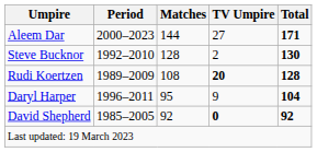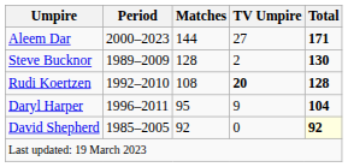Steve Bucknor | Period: 1992–2010 -> 1989–2009
Rudi Koertzen | Period: 1989–2009 -> 1992–2010
David Shepherd | TV Umpire: bold -> normal
David Shepherd | Total: no background -> lightyellow background
